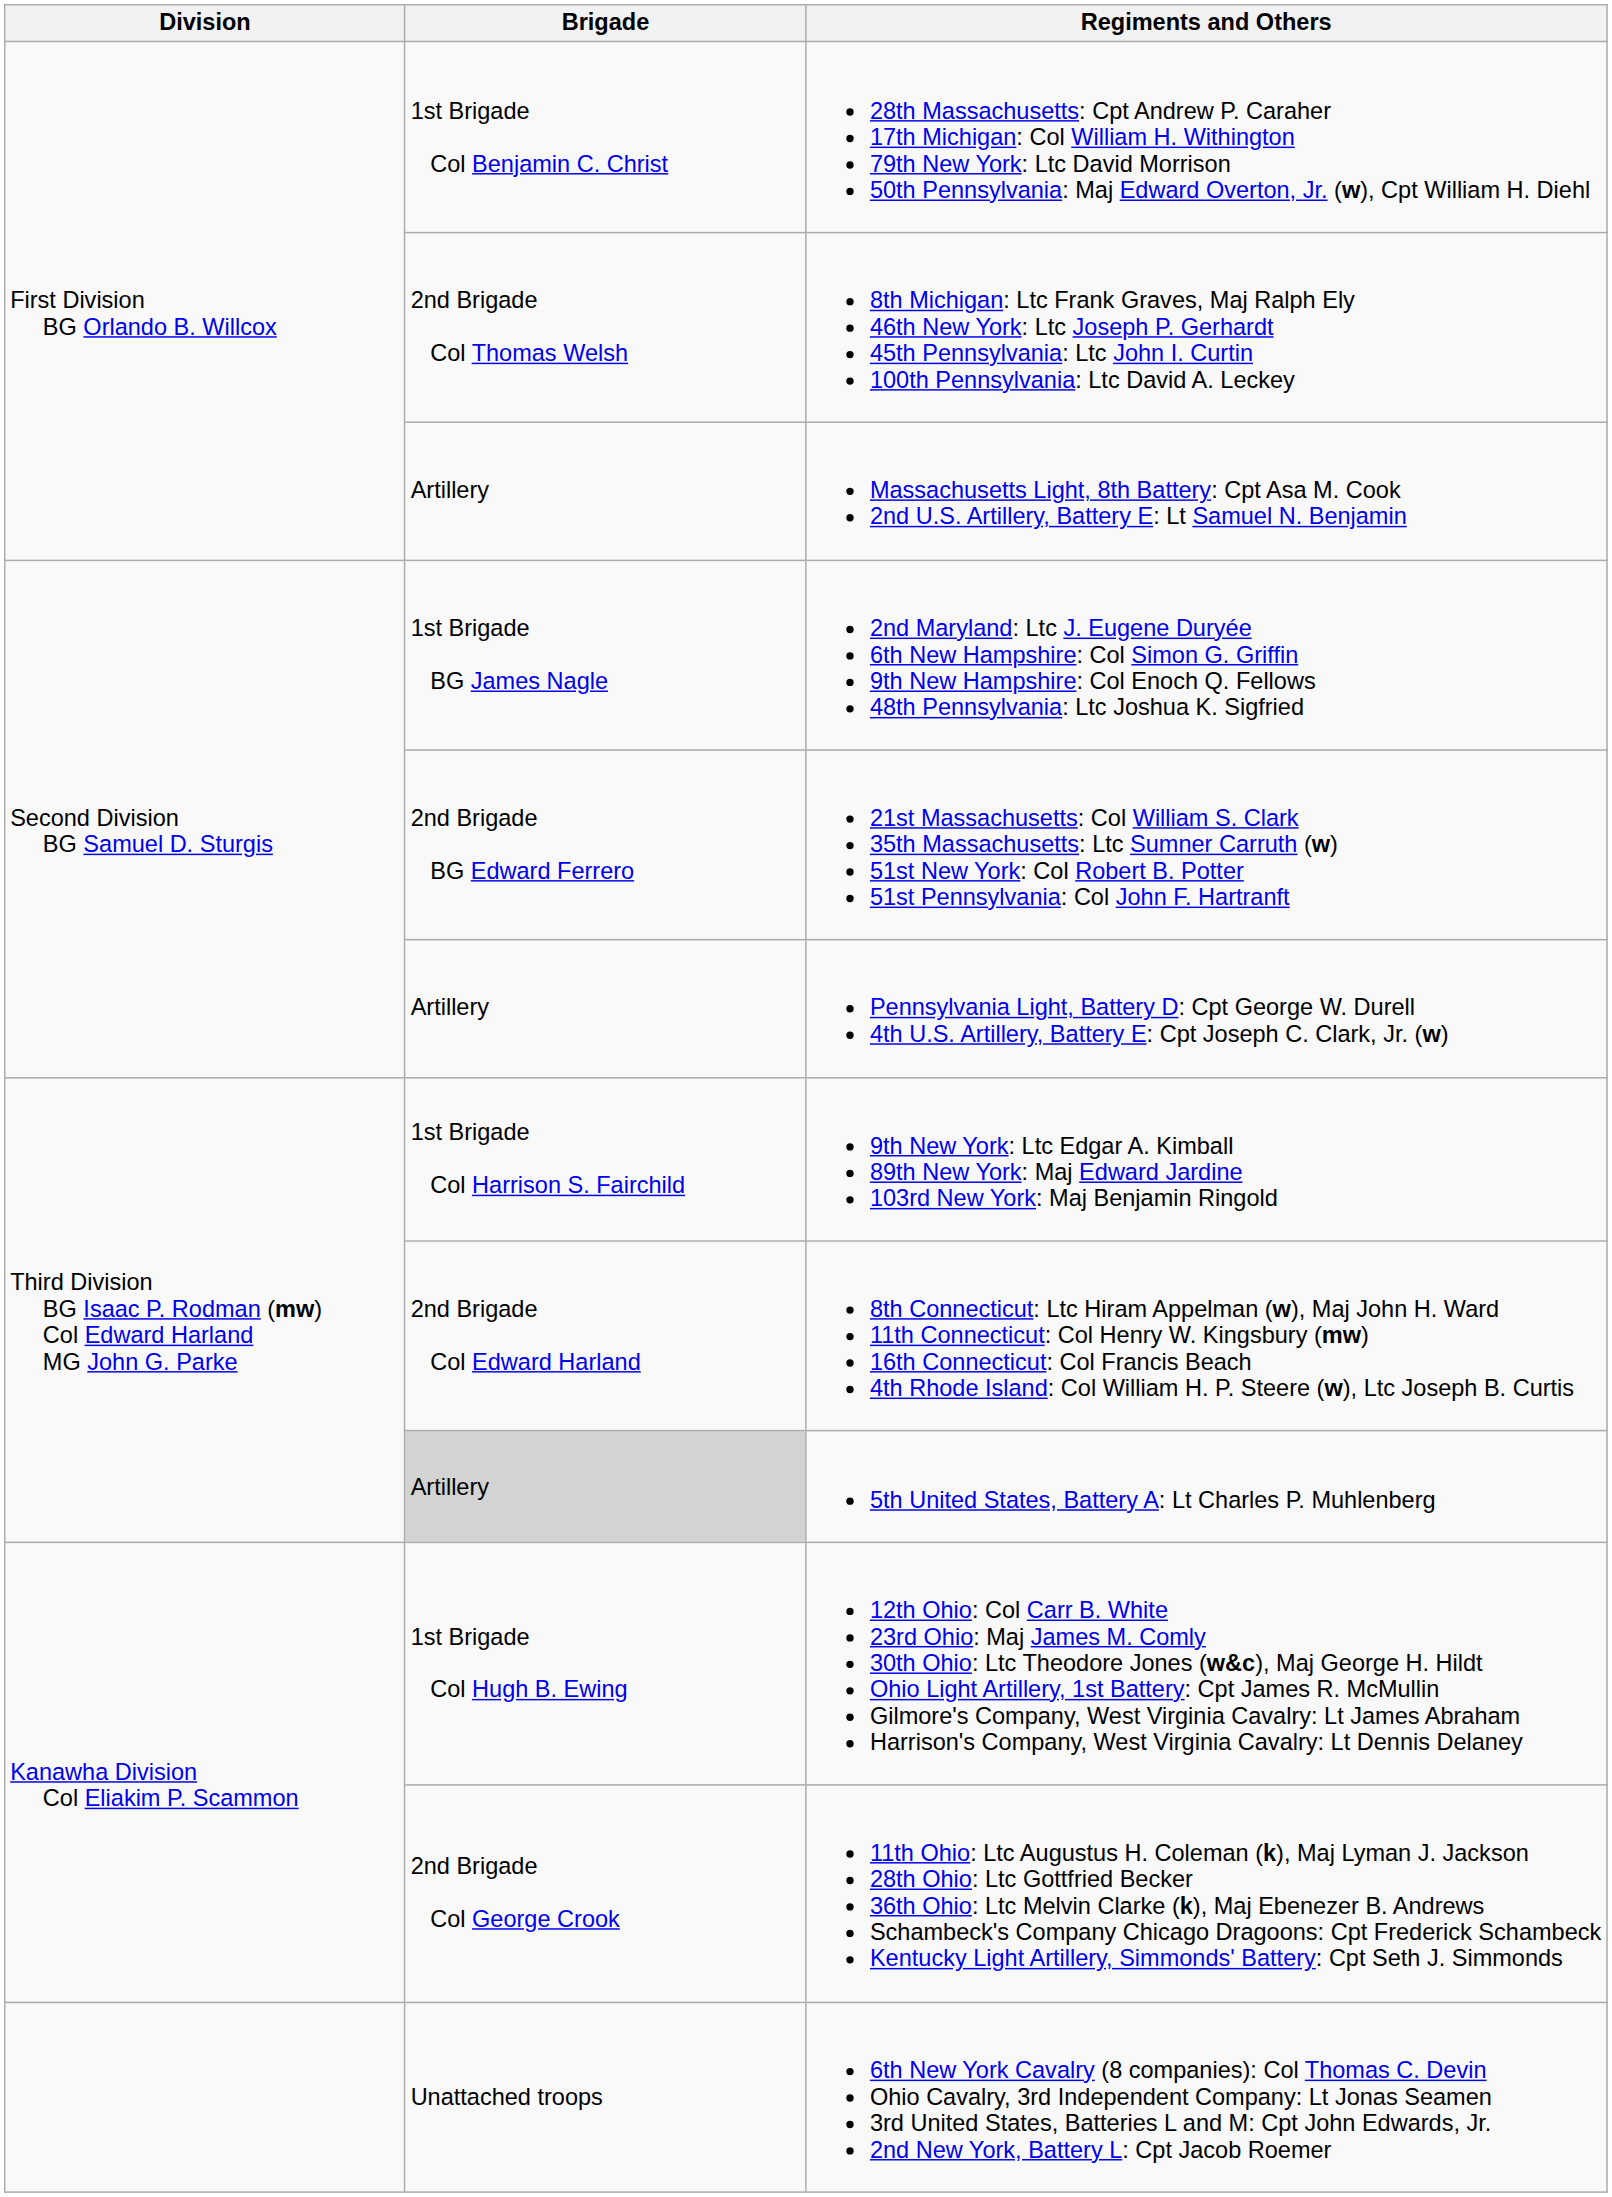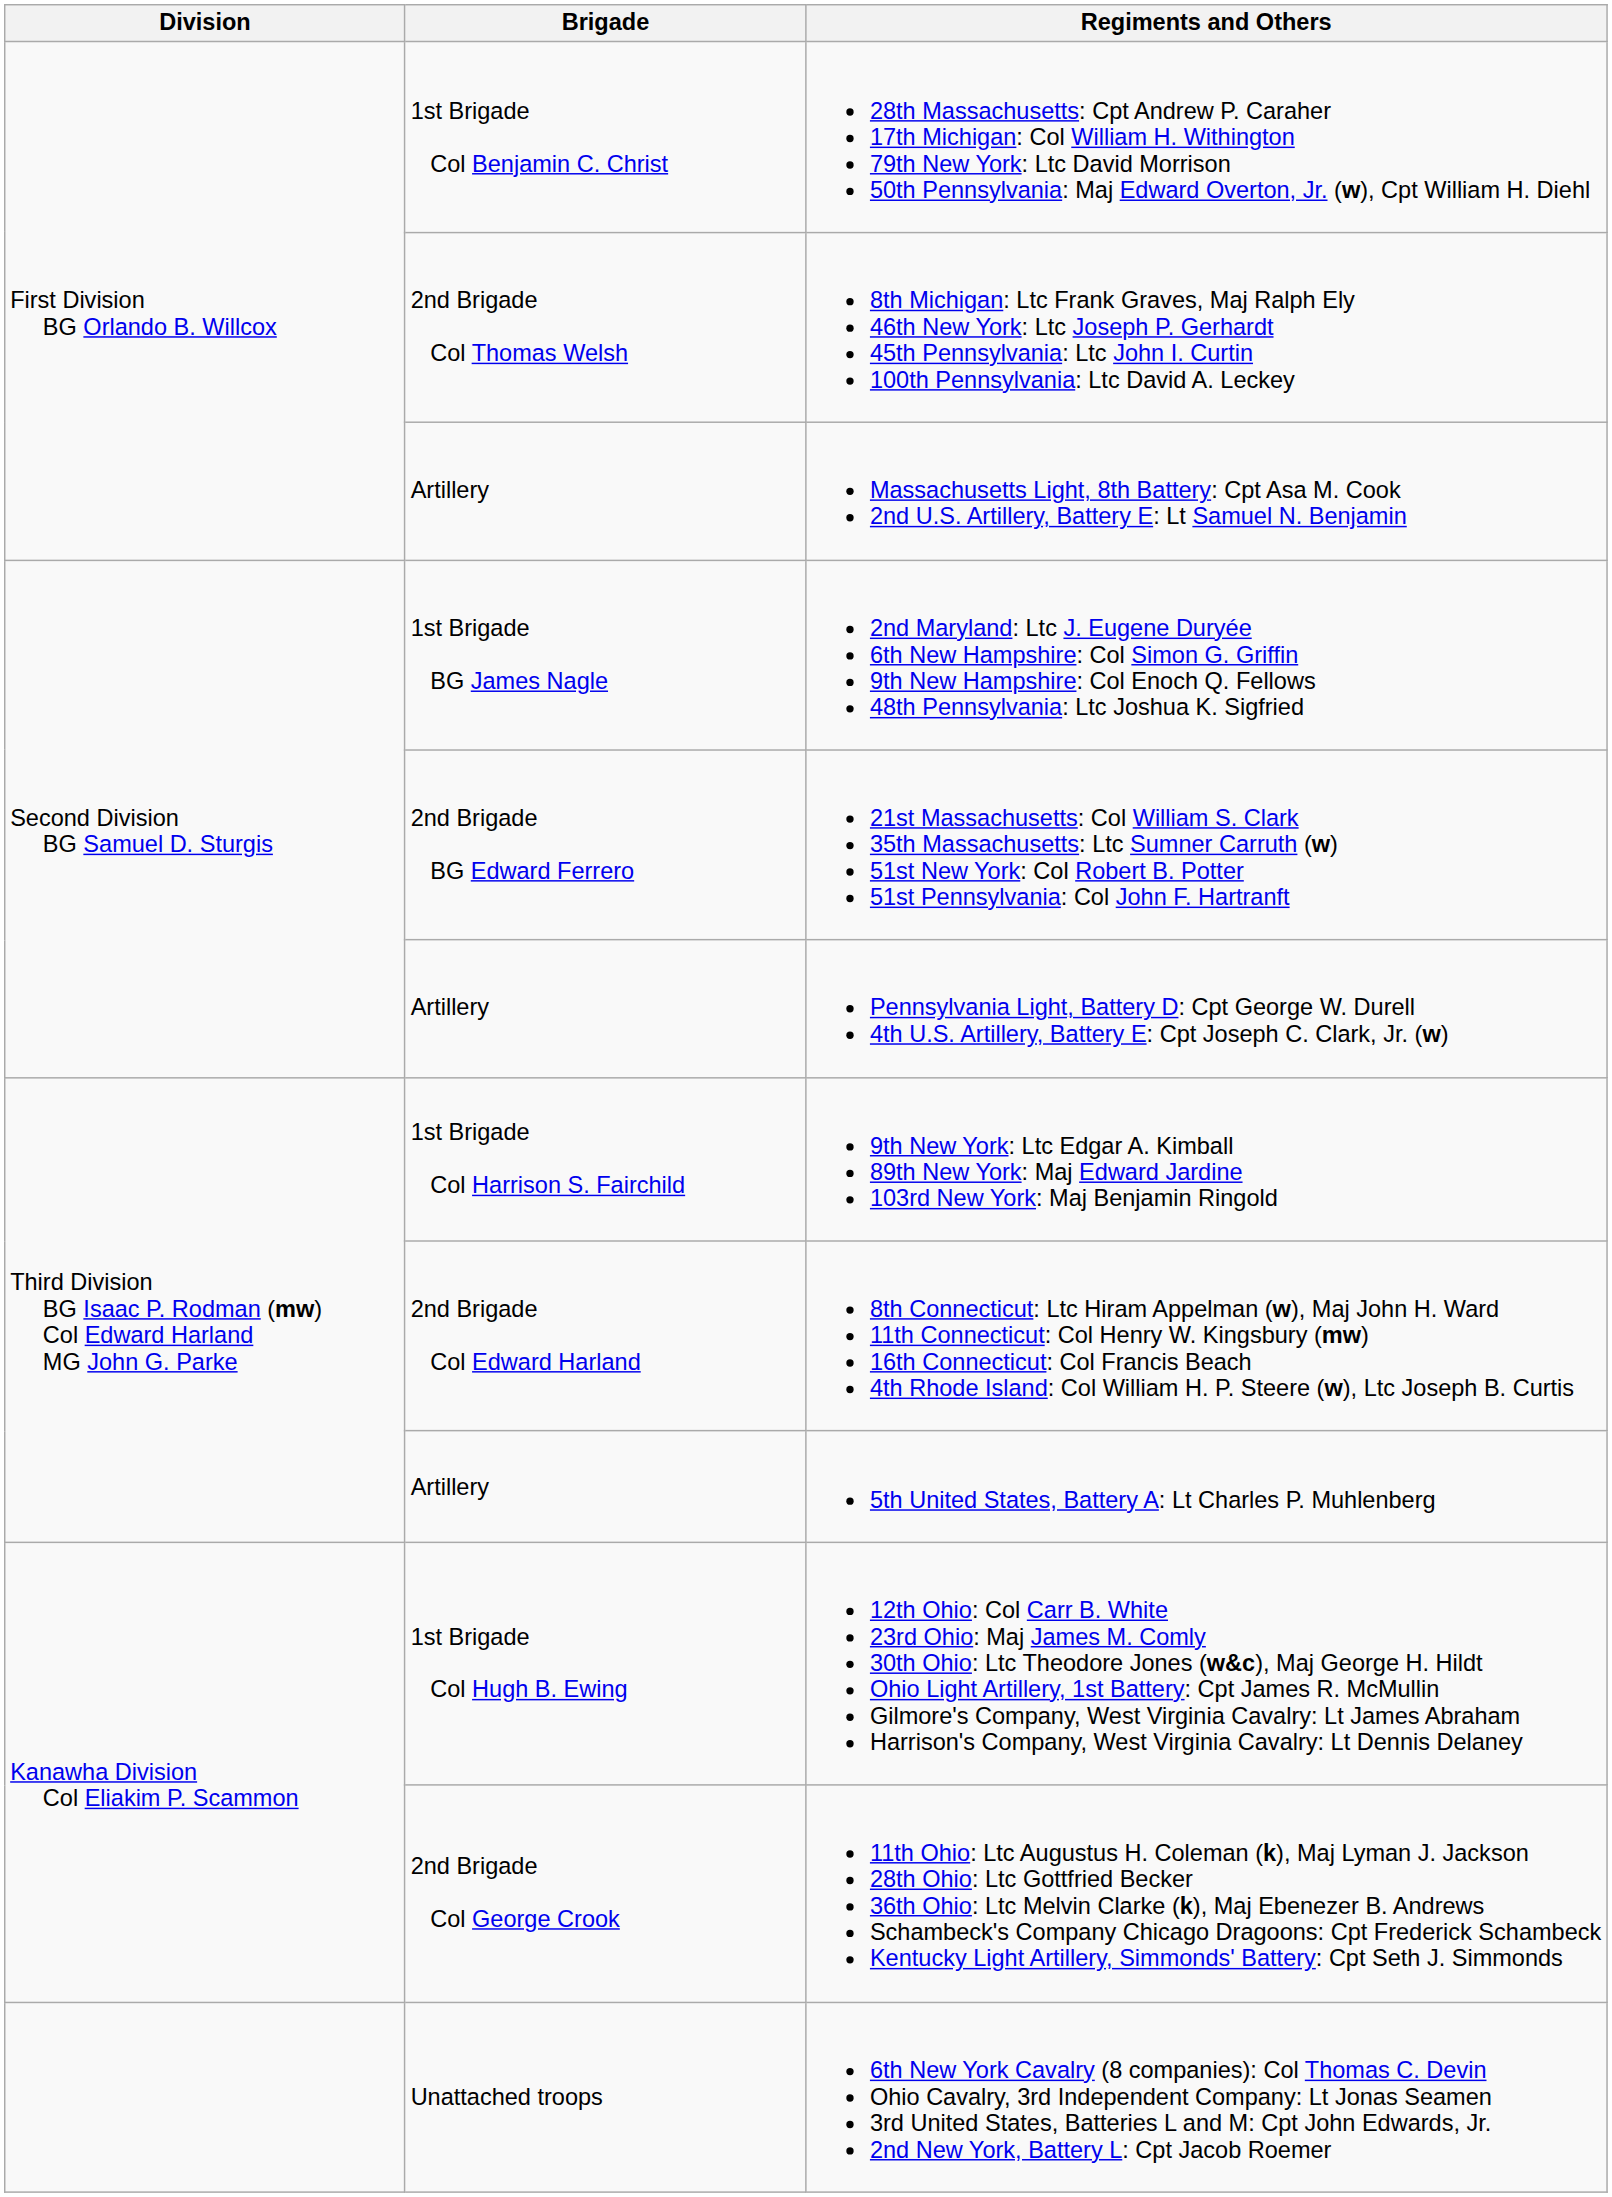5th United States, Battery A: Lt Charles P. Muhlenberg | Brigade: lightgrey background -> no background
